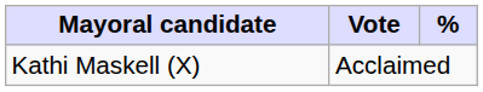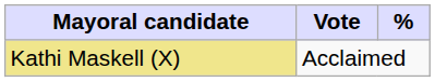Kathi Maskell (X) | Mayoral candidate: no background -> khaki background
